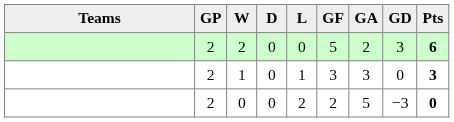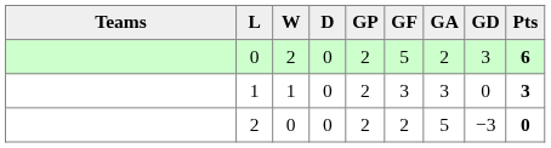columns swapped: GP <-> L
